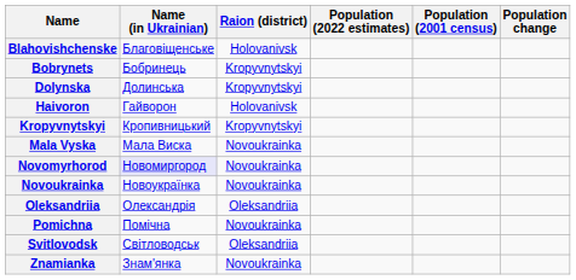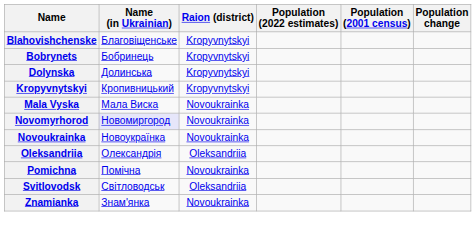Blahovishchenske | Raion (district): Holovanivsk -> Kropyvnytskyi
- row: Haivoron | Гайворон | Holovanivsk
